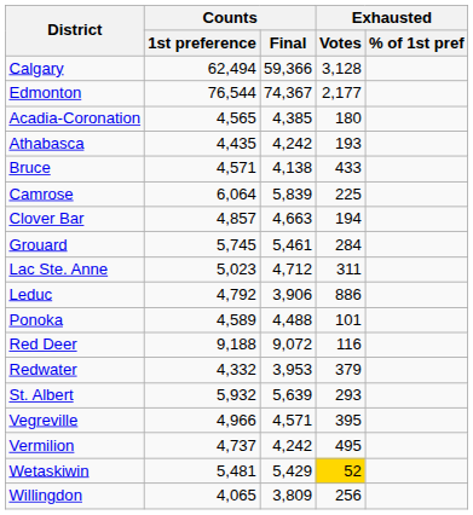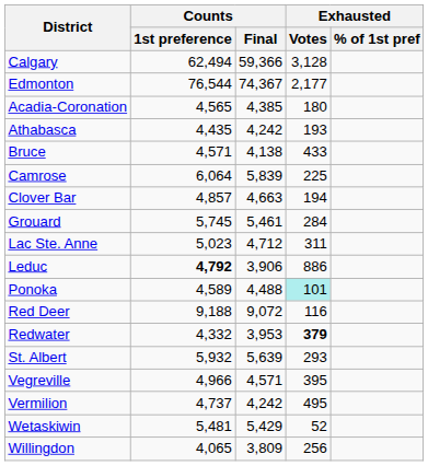Leduc | Counts / 1st preference: normal -> bold
Ponoka | Exhausted / Votes: no background -> paleturquoise background
Redwater | Exhausted / Votes: normal -> bold
Wetaskiwin | Exhausted / Votes: gold background -> no background
